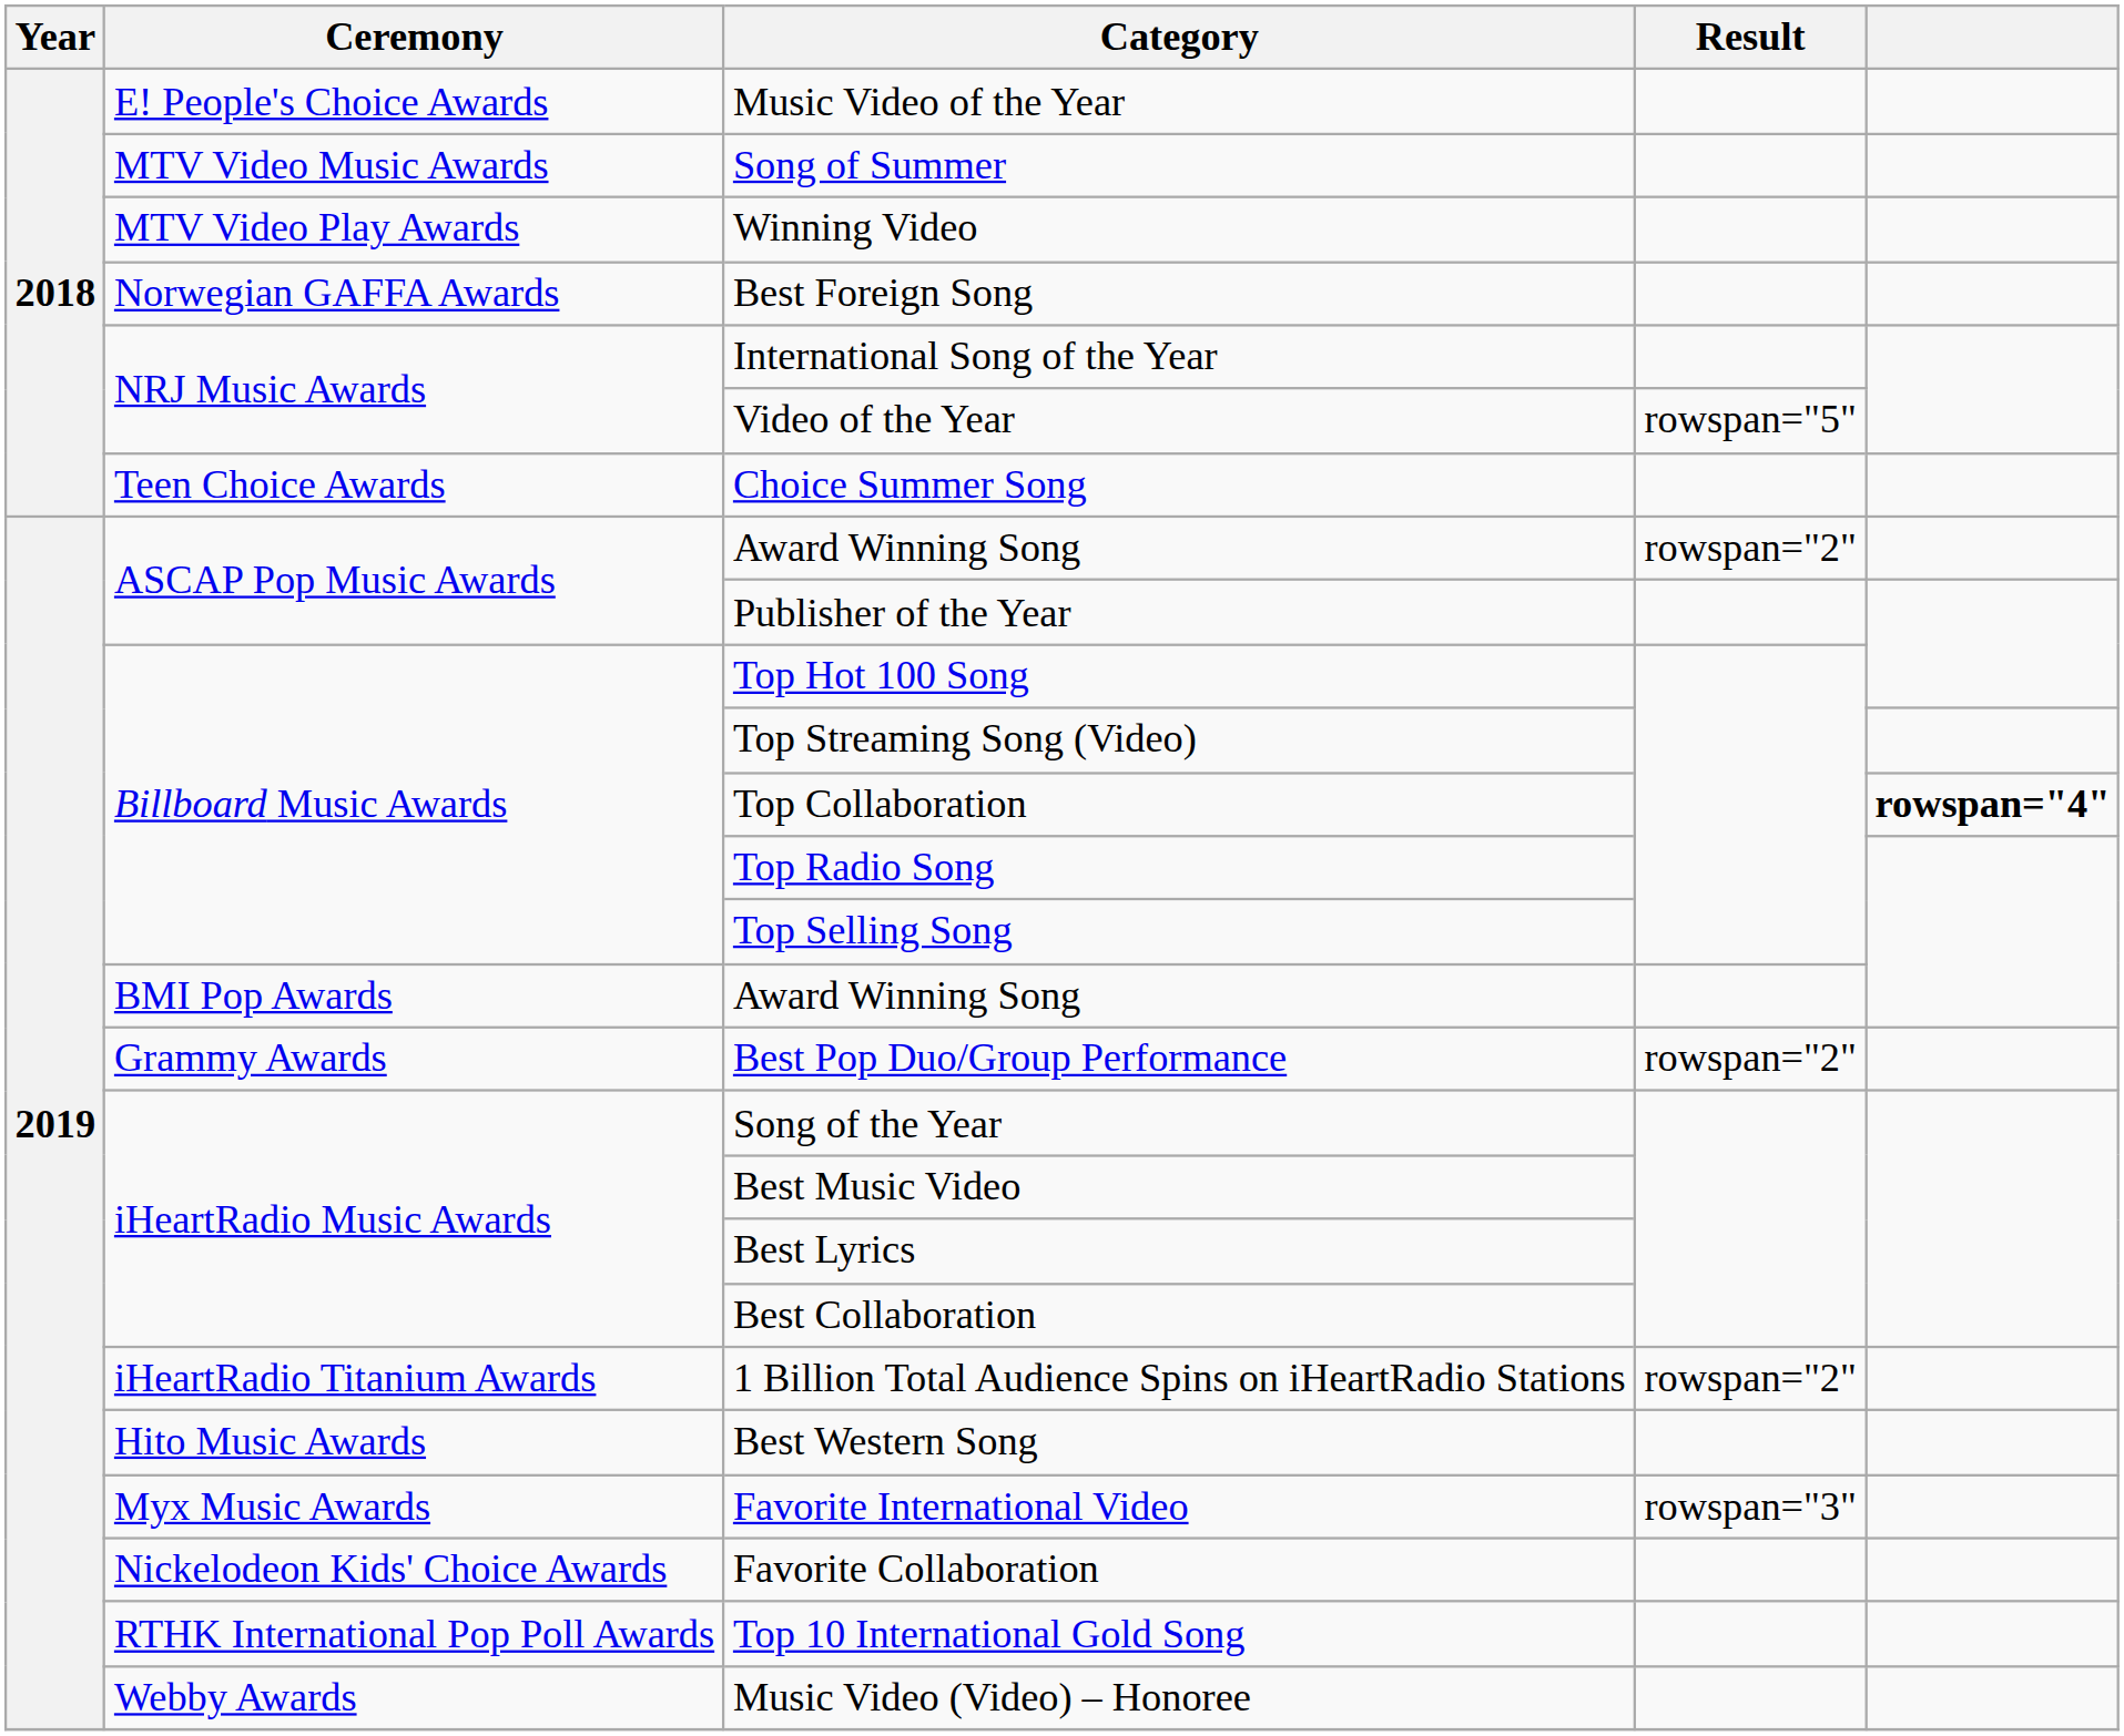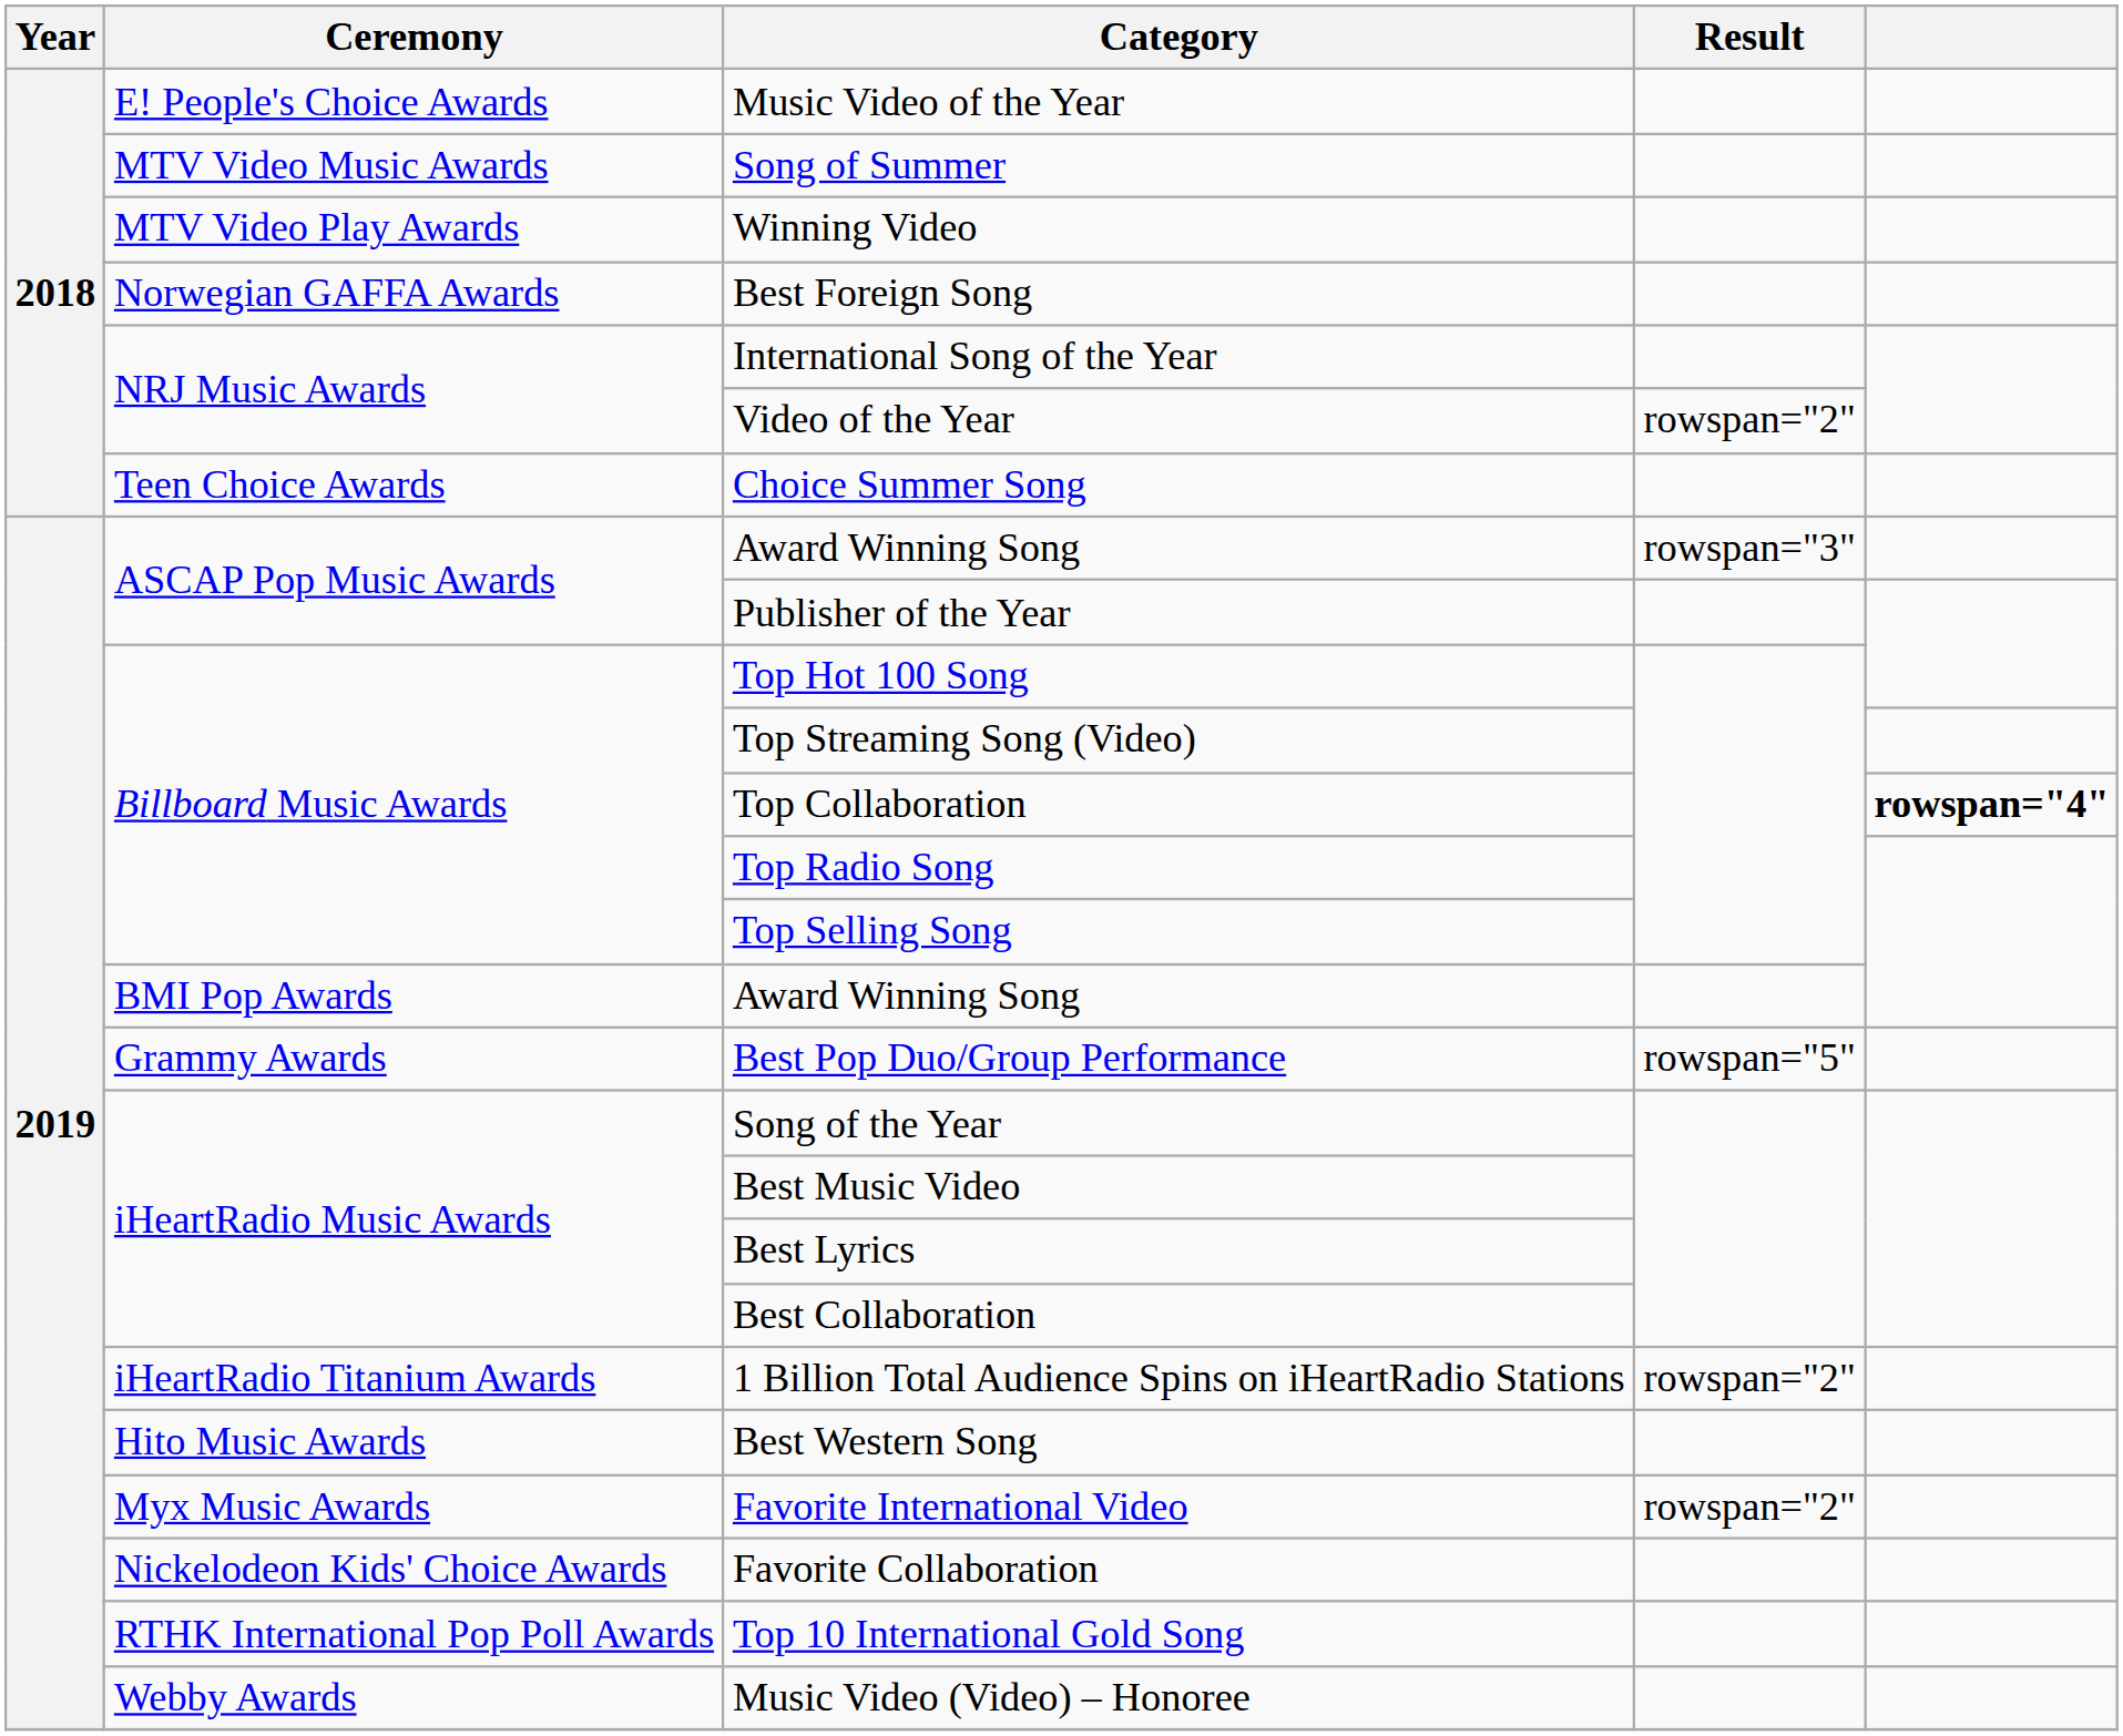Video of the Year | Result: rowspan="5" -> rowspan="2"
ASCAP Pop Music Awards / Award Winning Song | Result: rowspan="2" -> rowspan="3"
Best Pop Duo/Group Performance | Result: rowspan="2" -> rowspan="5"
Favorite International Video | Result: rowspan="3" -> rowspan="2"
